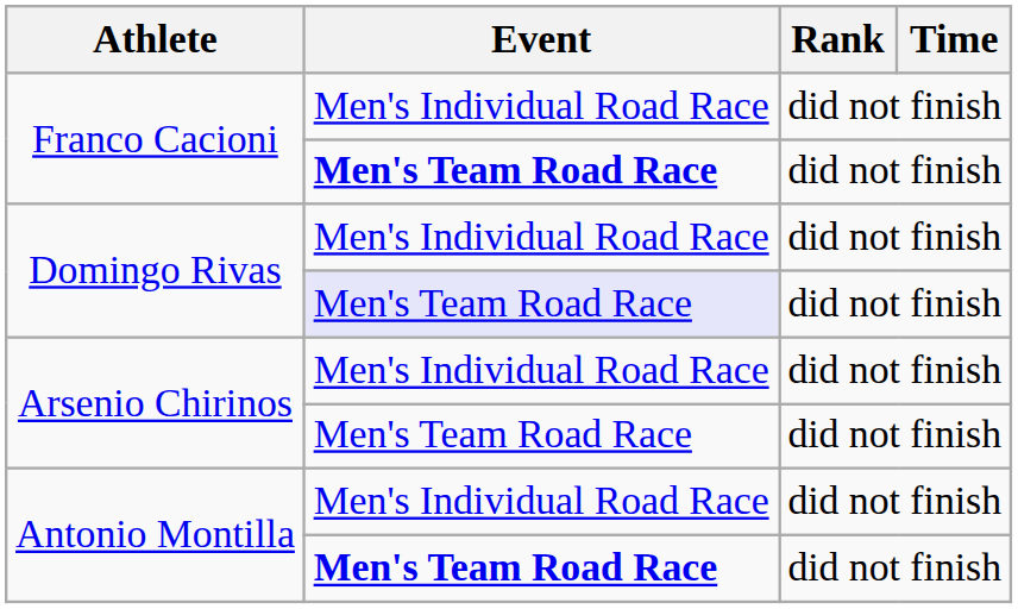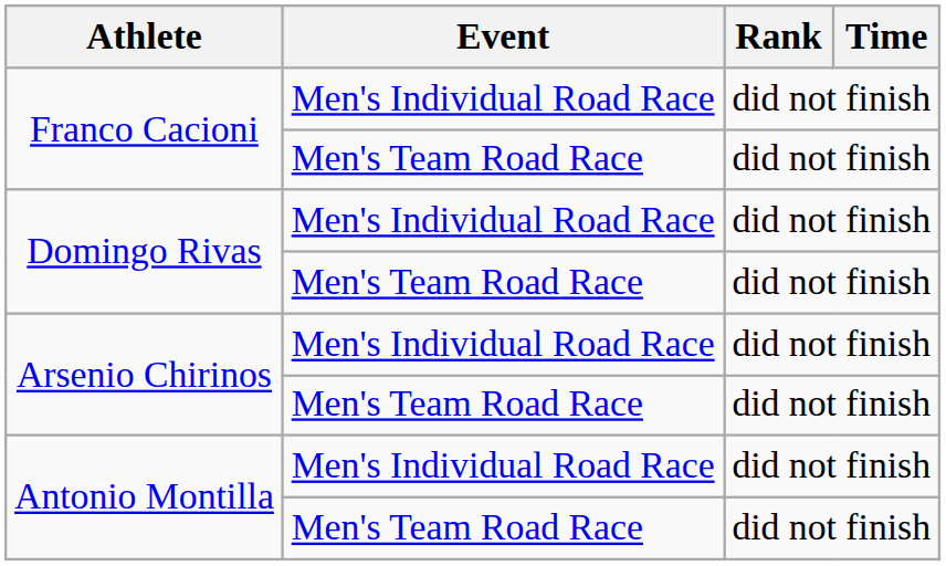Franco Cacioni / Men's Team Road Race | Event: bold -> normal
Domingo Rivas / Men's Team Road Race | Event: lavender background -> no background
Antonio Montilla / Men's Team Road Race | Event: bold -> normal
